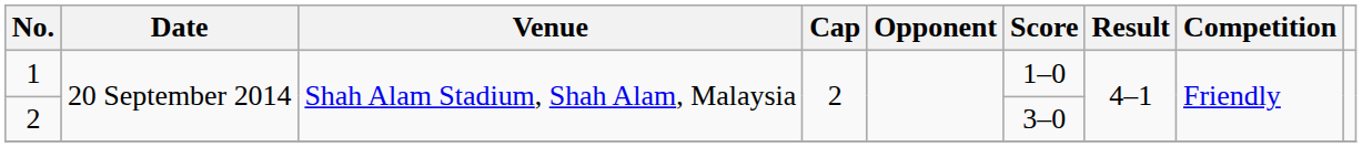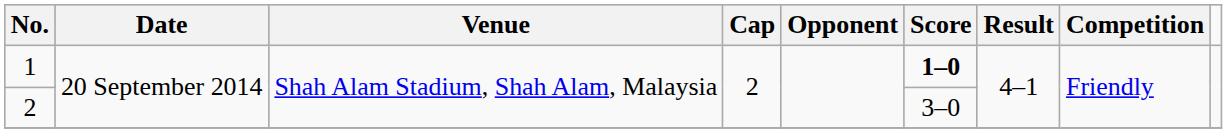1 | Score: normal -> bold
